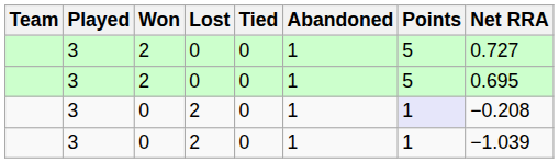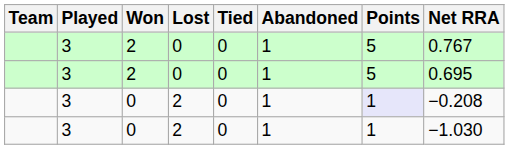row 2 | Net RRA: 0.727 -> 0.767
row 5 | Net RRA: −1.039 -> −1.030
